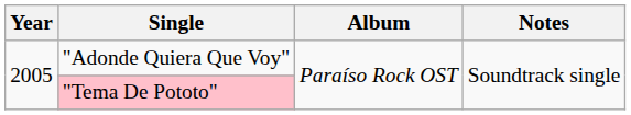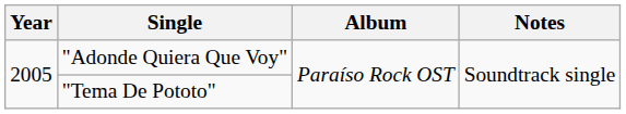"Tema De Pototo" | Single: pink background -> no background
